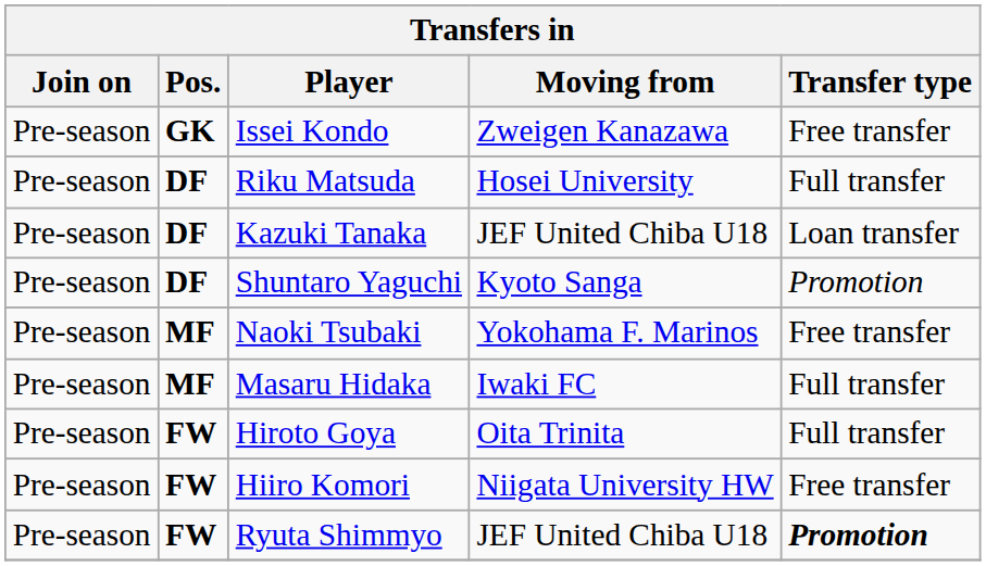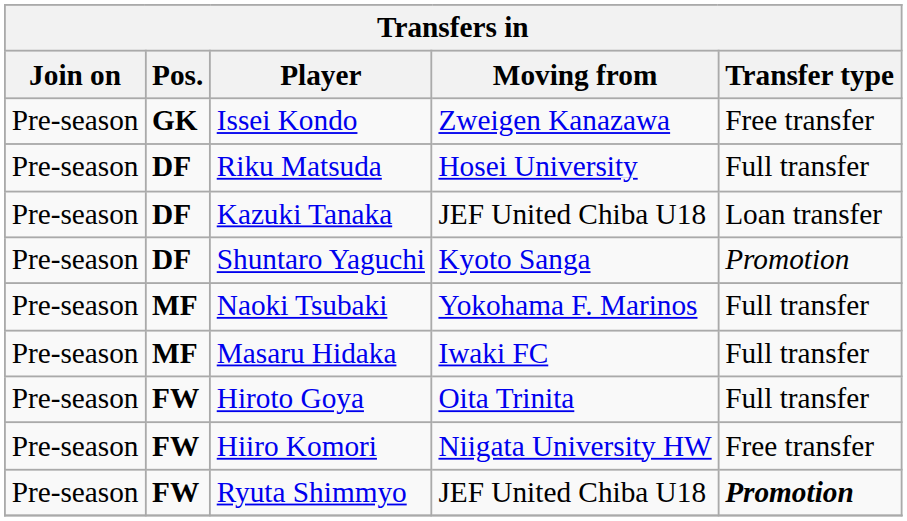Naoki Tsubaki | Transfer type: Free transfer -> Full transfer
